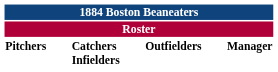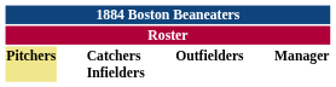Pitchers | column 1: no background -> khaki background
